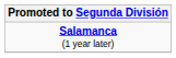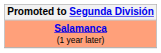Salamanca (1 year later) | column 1: no background -> lightsalmon background
